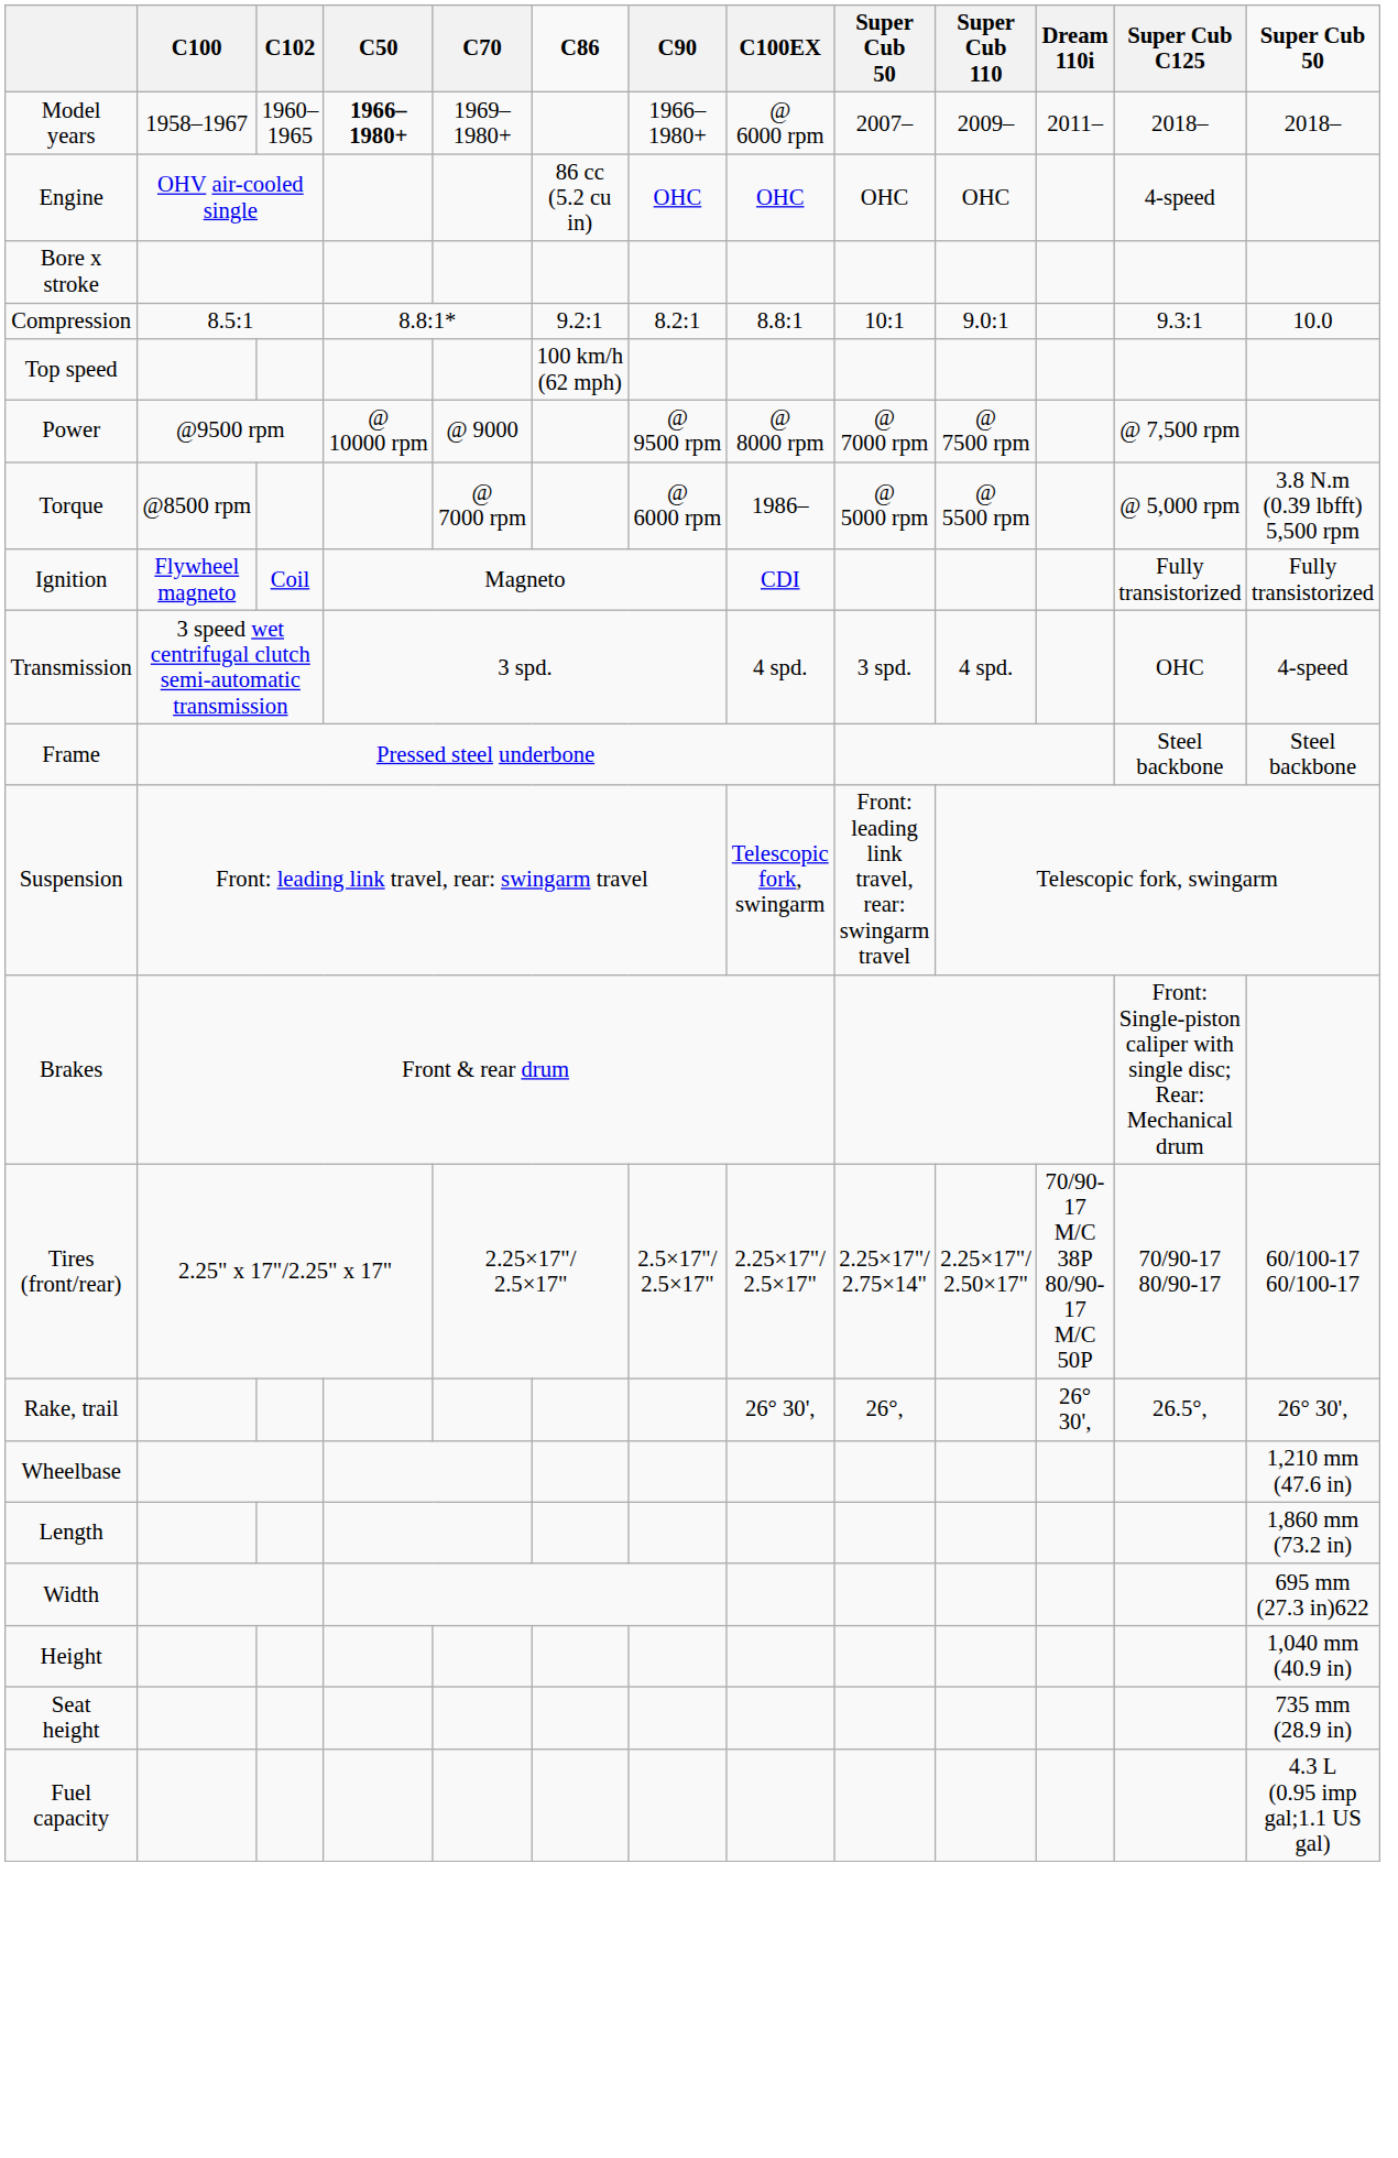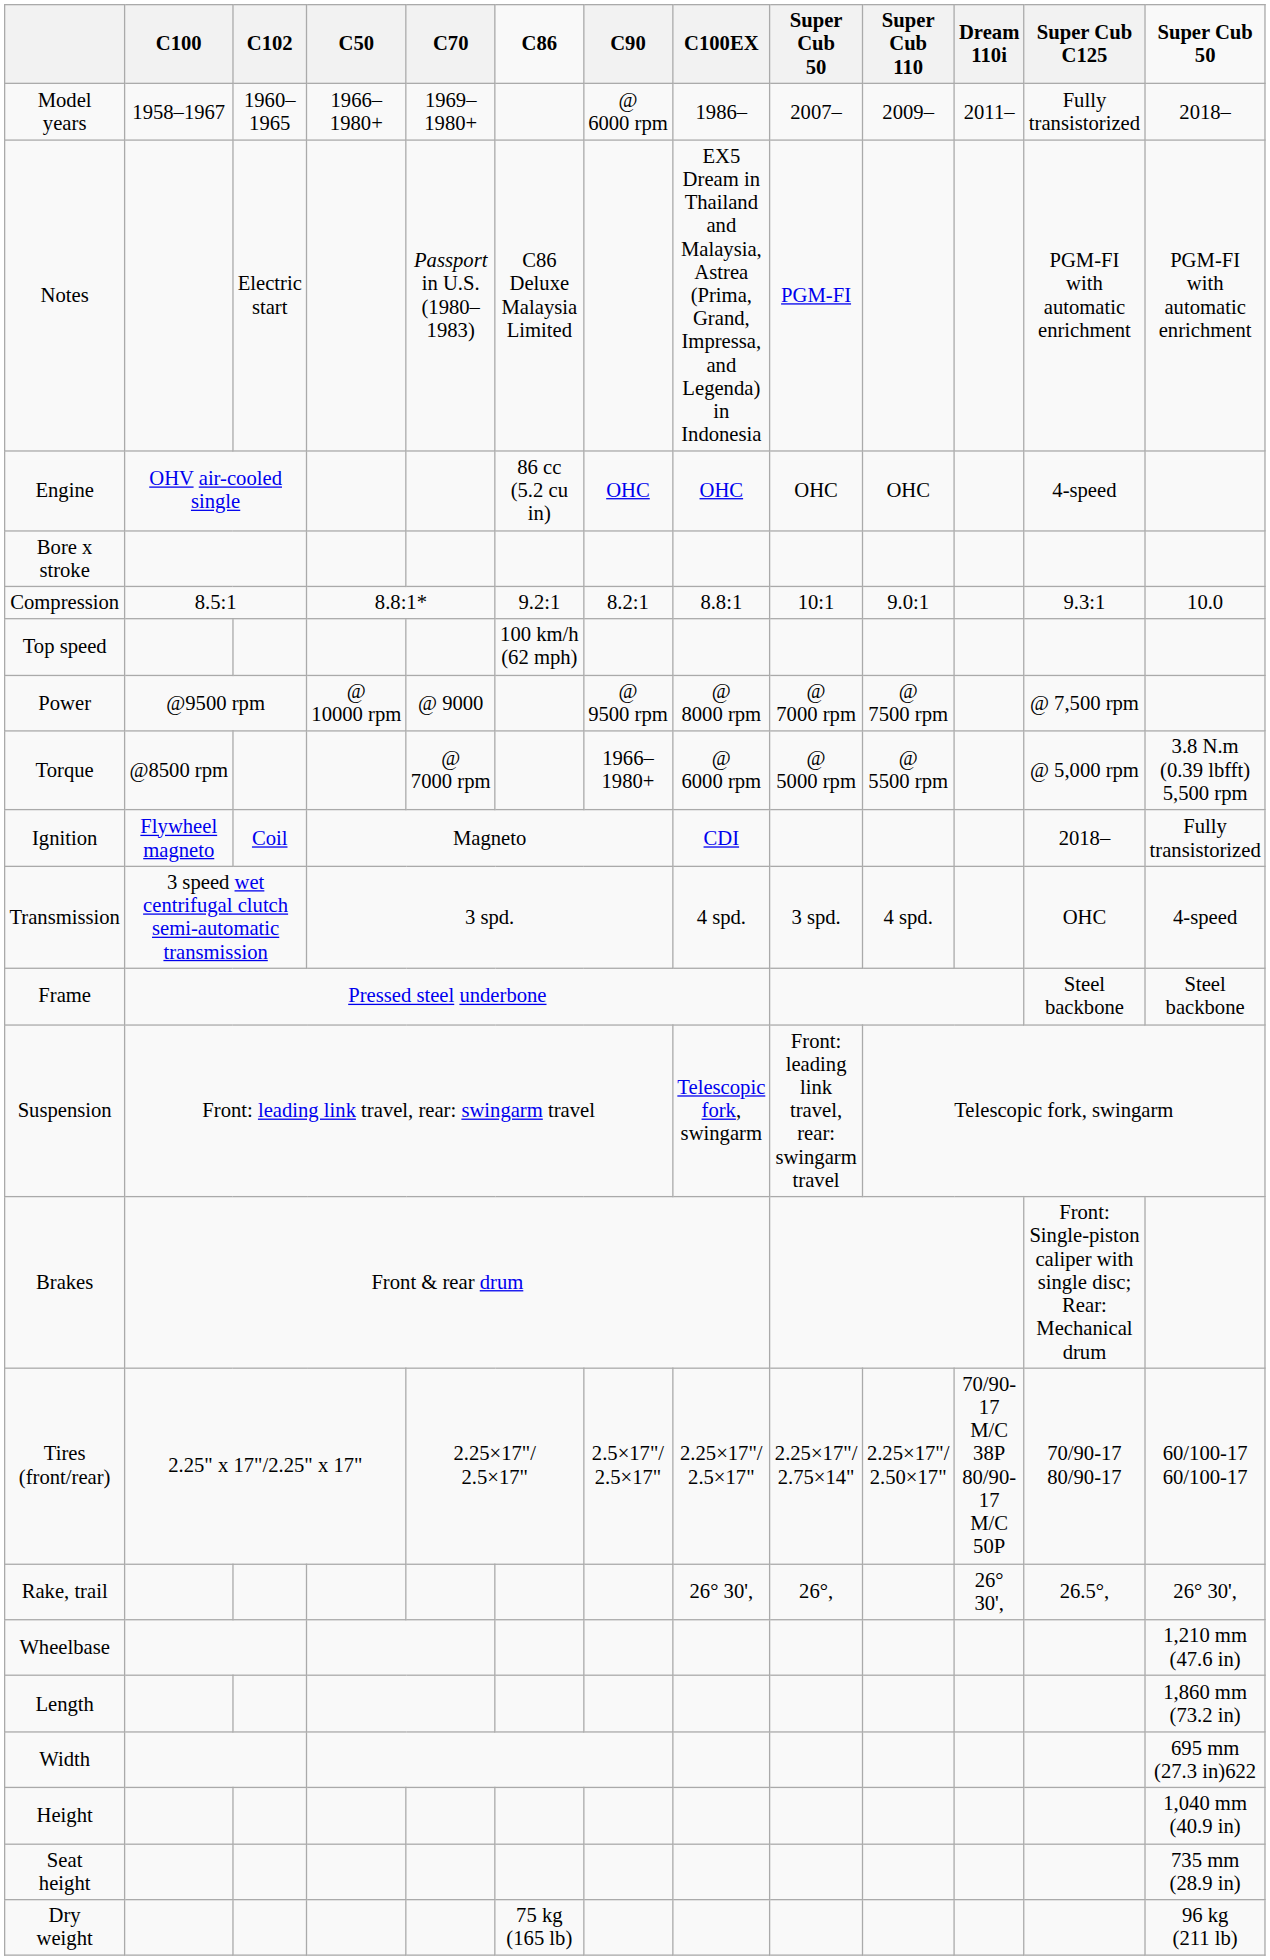Model years | C50: bold -> normal
Model years | C90: 1966–1980+ -> @ 6000 rpm
Model years | C100EX: @ 6000 rpm -> 1986–
Model years | Super Cub C125: 2018– -> Fully transistorized
+ row: Notes | Electric start | Passport in U.S. (1980–1983) | C86 Deluxe Malaysia Limited | EX5 Dream in Thailand and Malaysia, Astrea (Prima, Grand, Impressa, and Legenda) in Indonesia | PGM-FI | PGM-FI with automatic enrichment | PGM-FI with automatic enrichment
Torque | C90: @ 6000 rpm -> 1966–1980+
Torque | C100EX: 1986– -> @ 6000 rpm
Ignition | Super Cub C125: Fully transistorized -> 2018–
+ row: Dry weight | 75 kg (165 lb) | 96 kg (211 lb)
- row: Fuel capacity | 4.3 L (0.95 imp gal;1.1 US gal)
